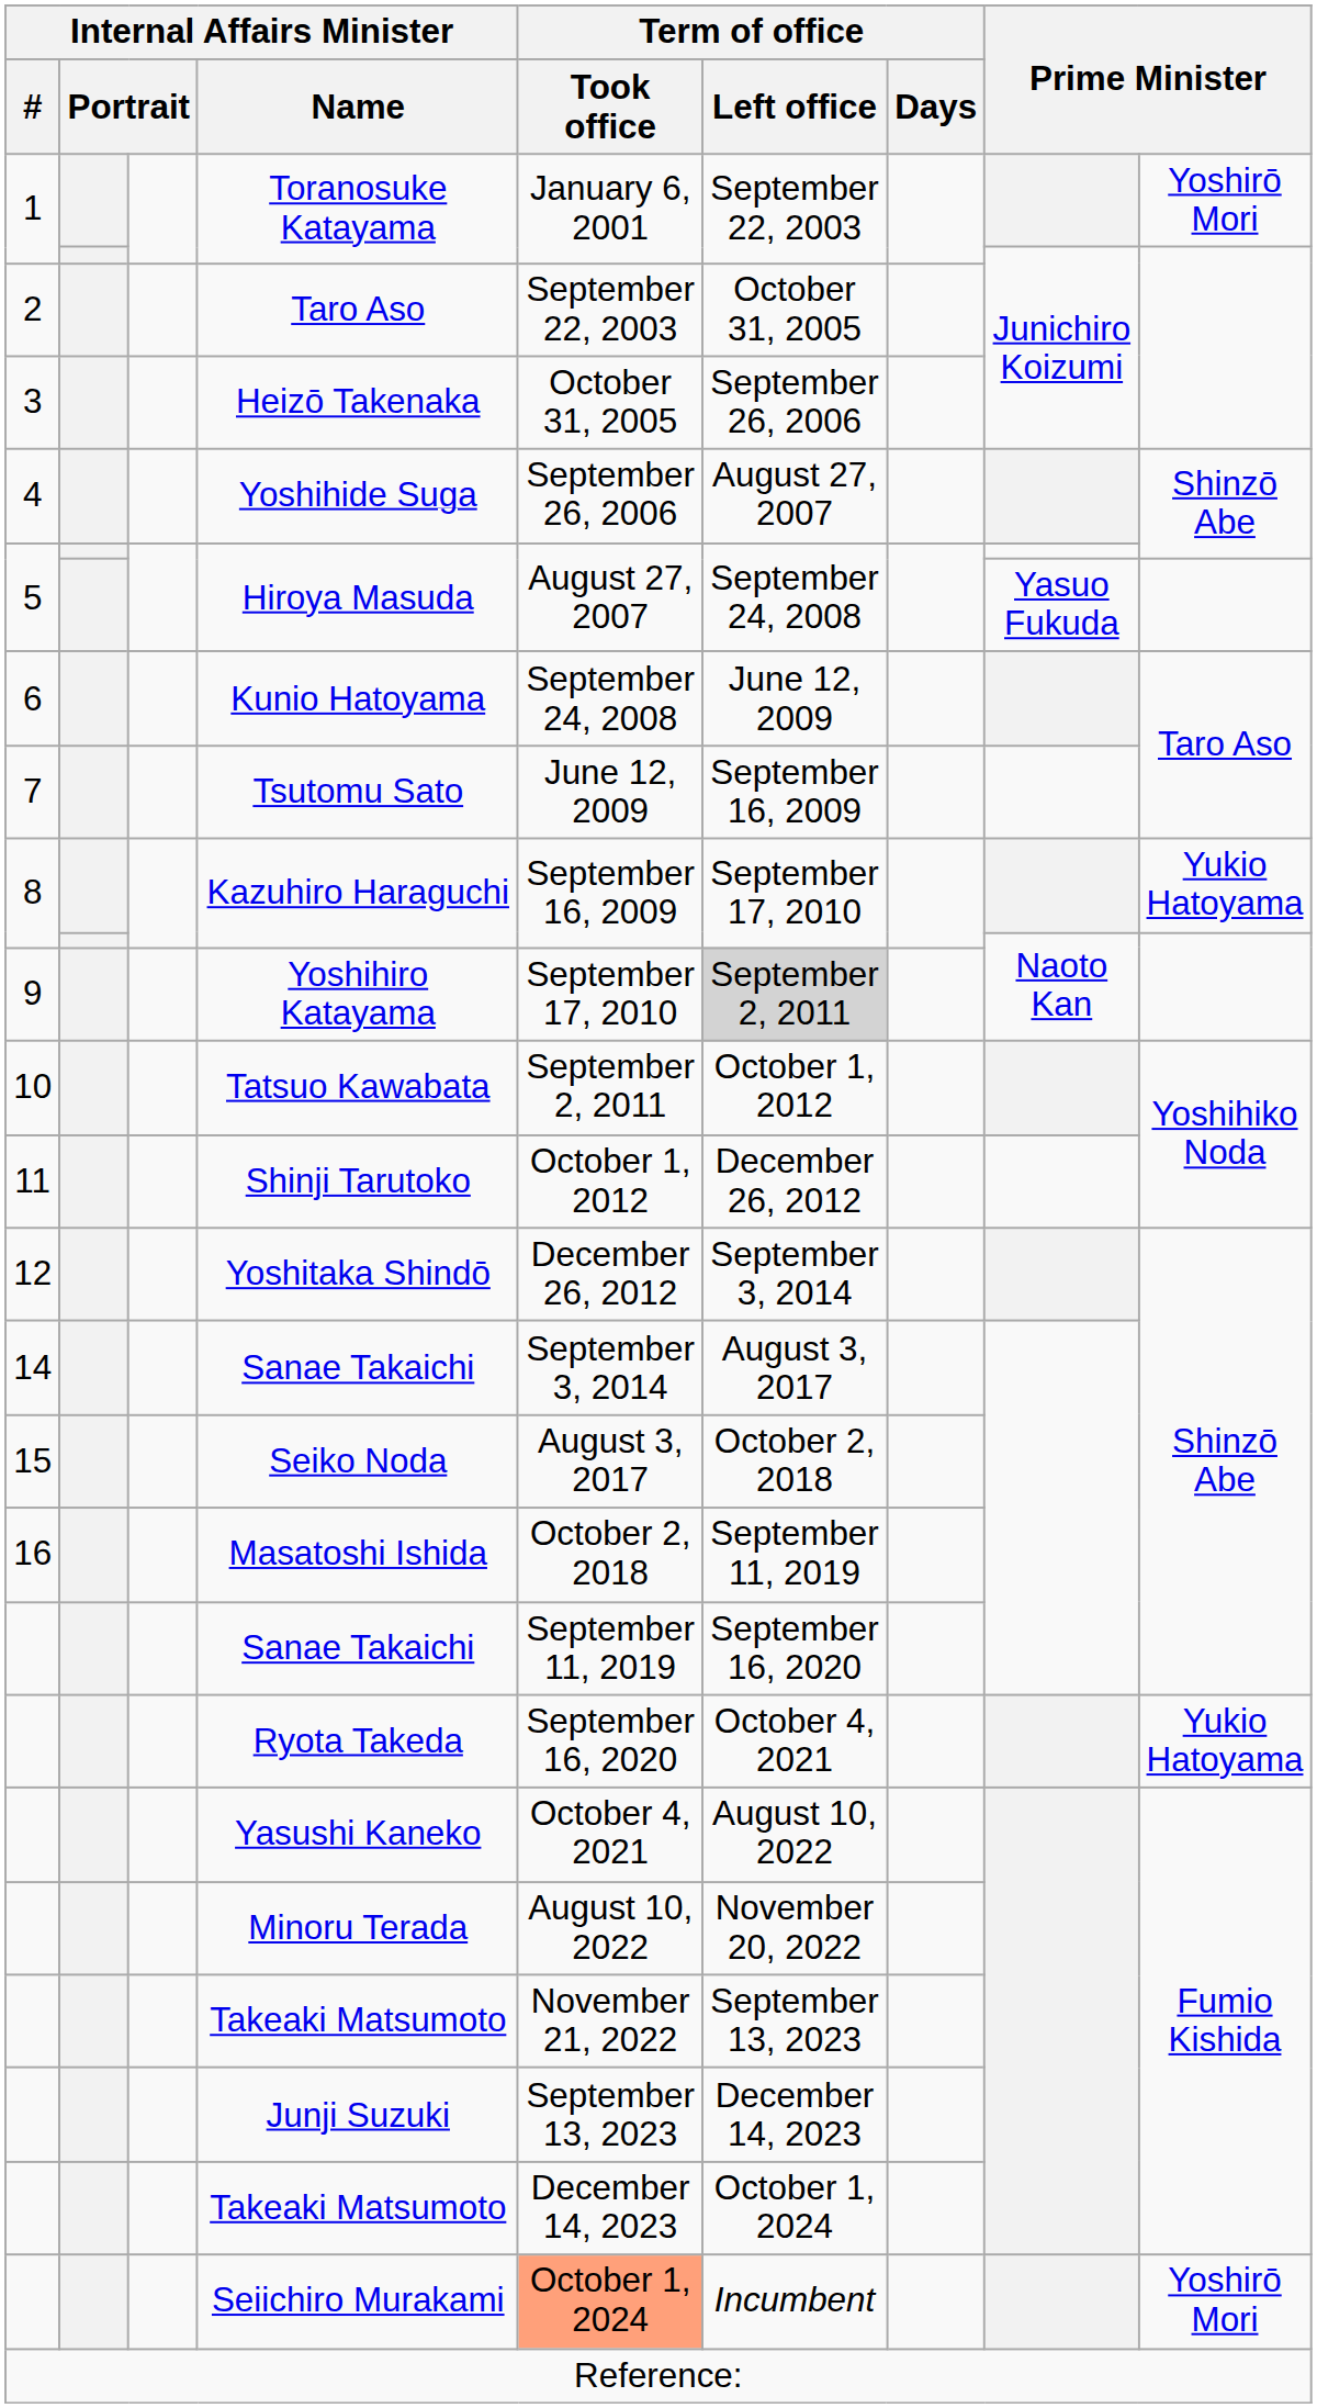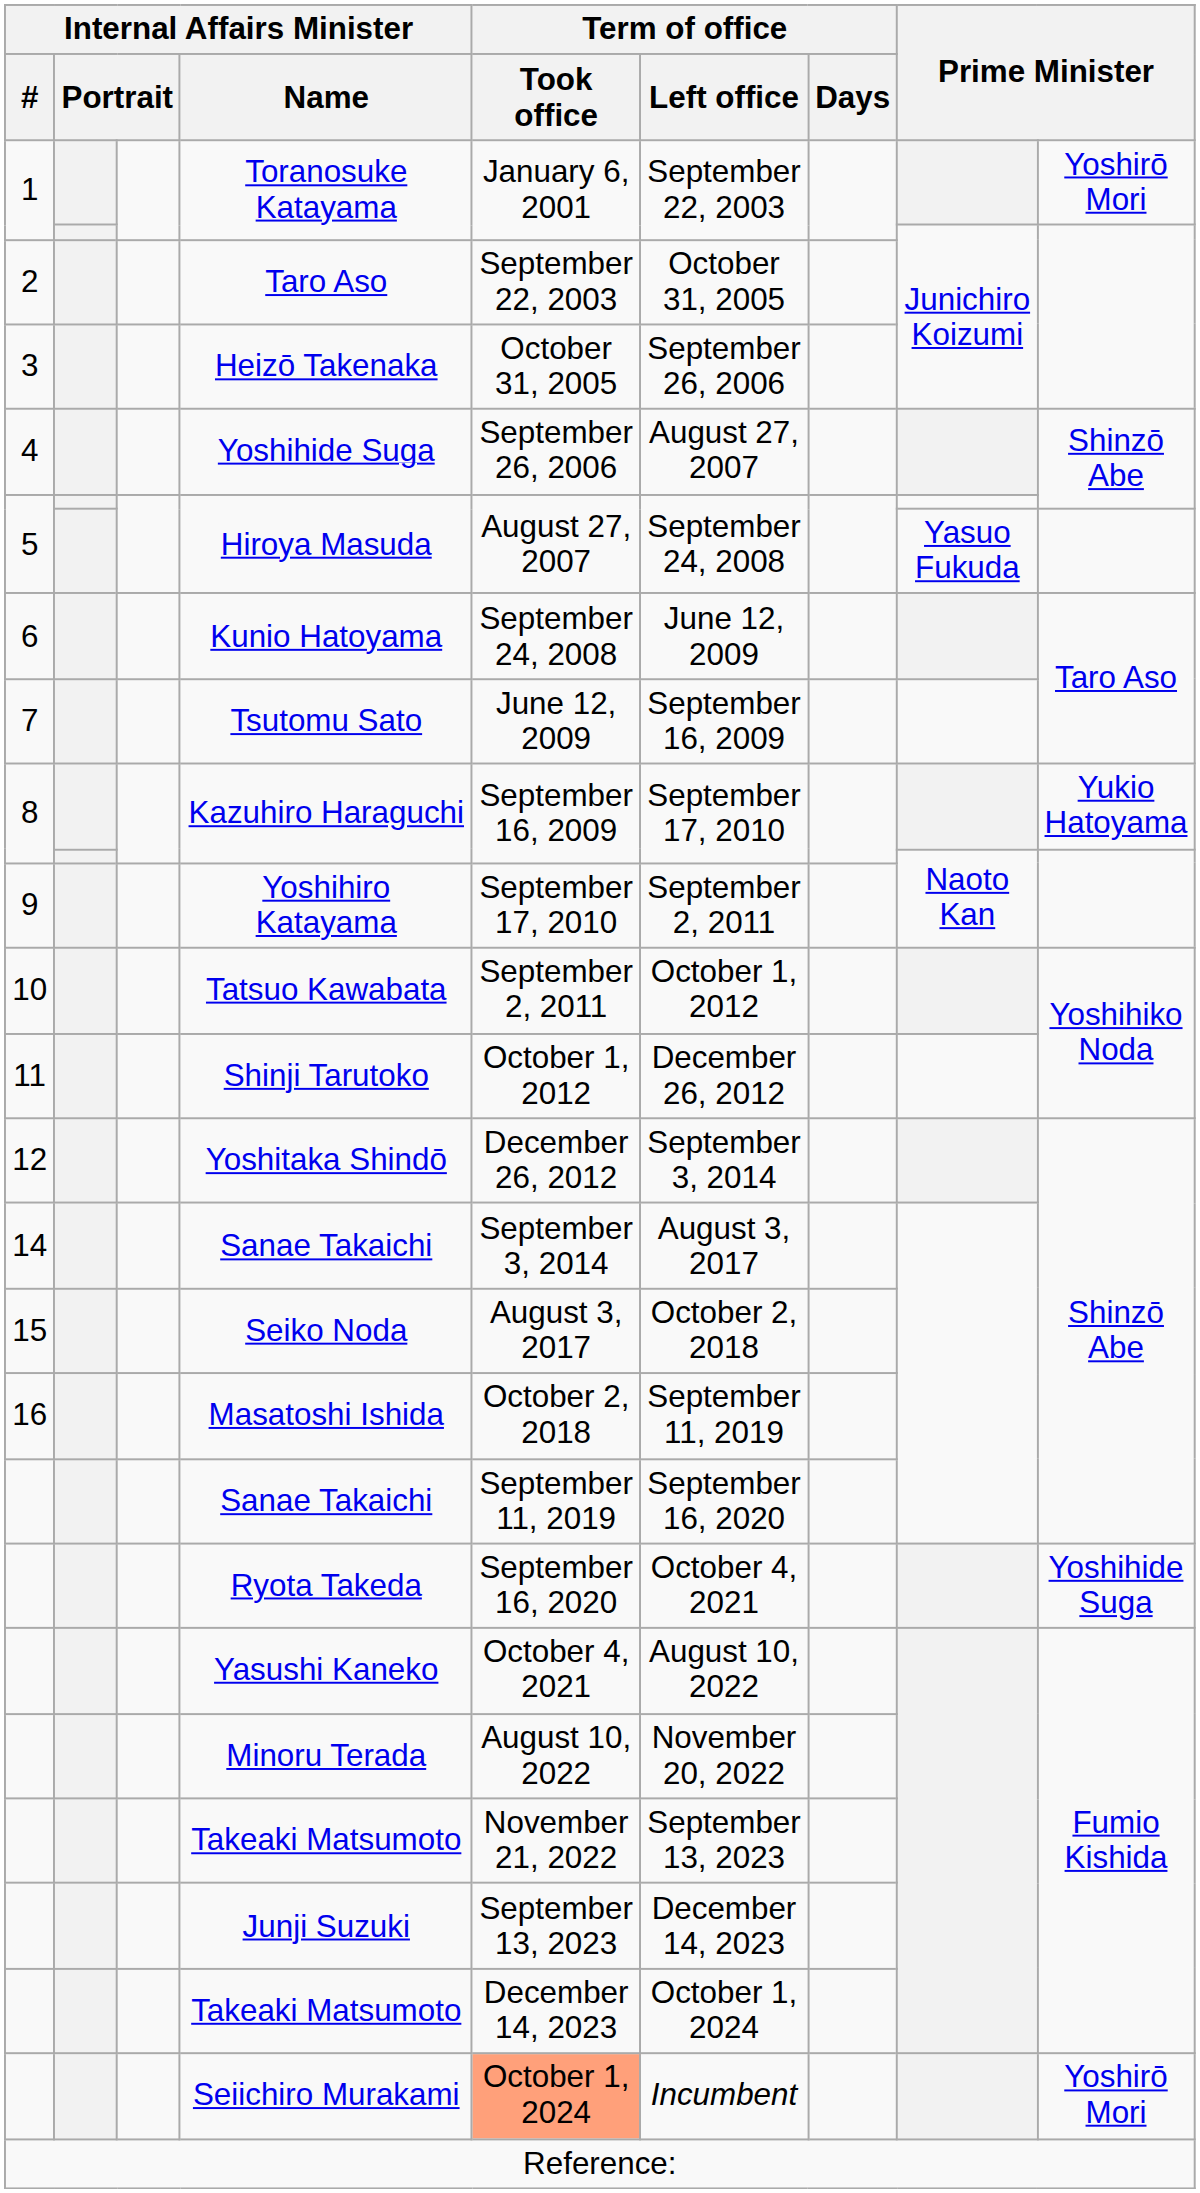Yoshihiro Katayama | Term of office / Left office: lightgrey background -> no background
Ryota Takeda | column 9: Yukio Hatoyama -> Yoshihide Suga
